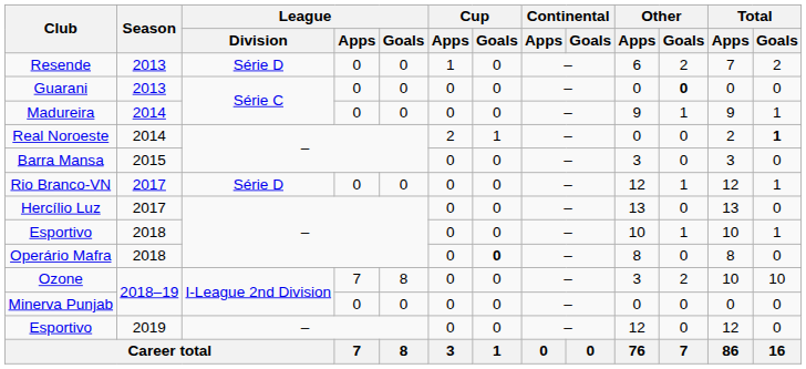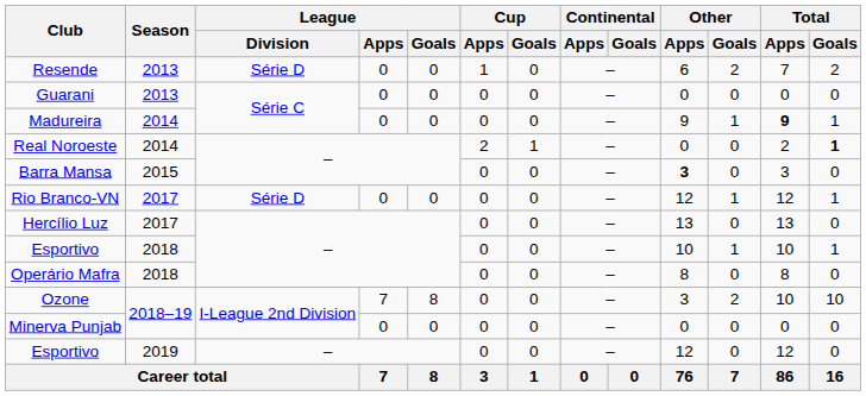Guarani | Other / Goals: bold -> normal
Madureira | Total / Apps: normal -> bold
Barra Mansa | Other / Apps: normal -> bold
Operário Mafra | Cup / Goals: bold -> normal
